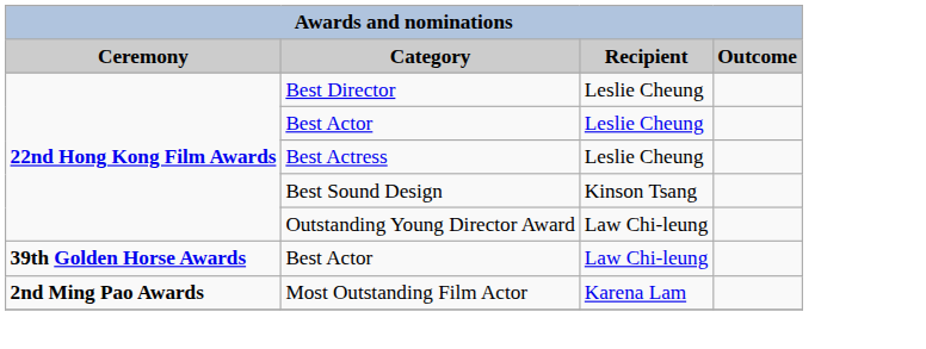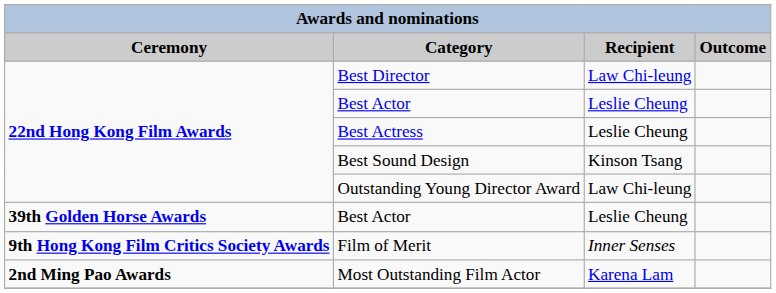Best Director | Recipient: Leslie Cheung -> Law Chi-leung
39th Golden Horse Awards / Best Actor | Recipient: Law Chi-leung -> Leslie Cheung
+ row: 9th Hong Kong Film Critics Society Awards | Film of Merit | Inner Senses
